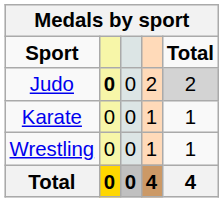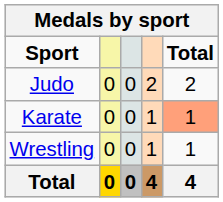Judo | column 2: bold -> normal
Judo | Total: lightgrey background -> no background
Karate | Total: no background -> lightsalmon background
